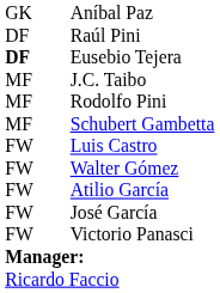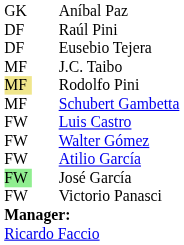Eusebio Tejera | column 1: bold -> normal
Rodolfo Pini | column 1: no background -> khaki background
José García | column 1: no background -> lightgreen background
